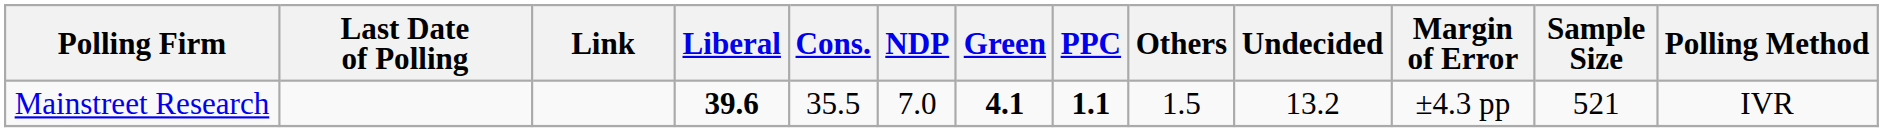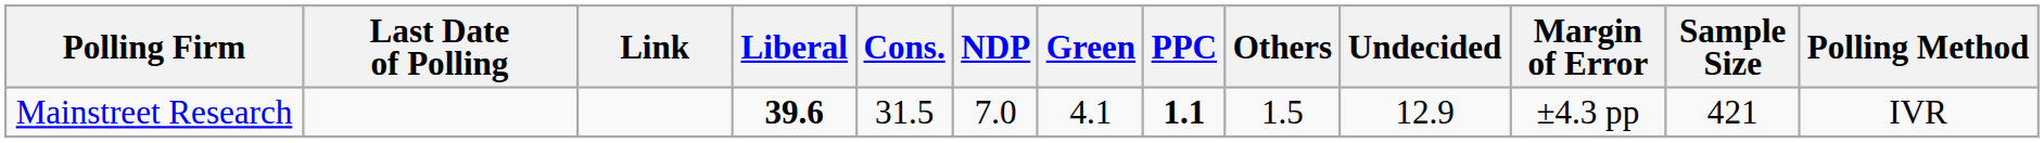Mainstreet Research | Cons.: 35.5 -> 31.5
Mainstreet Research | Green: bold -> normal
Mainstreet Research | Undecided: 13.2 -> 12.9
Mainstreet Research | Sample Size: 521 -> 421
